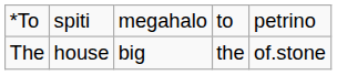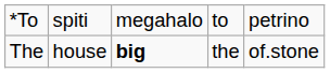The | column 3: normal -> bold
